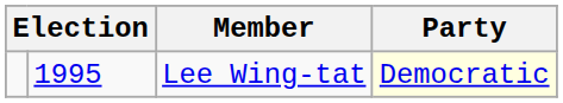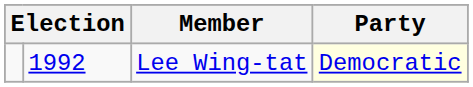Lee Wing-tat | column 2: 1995 -> 1992
